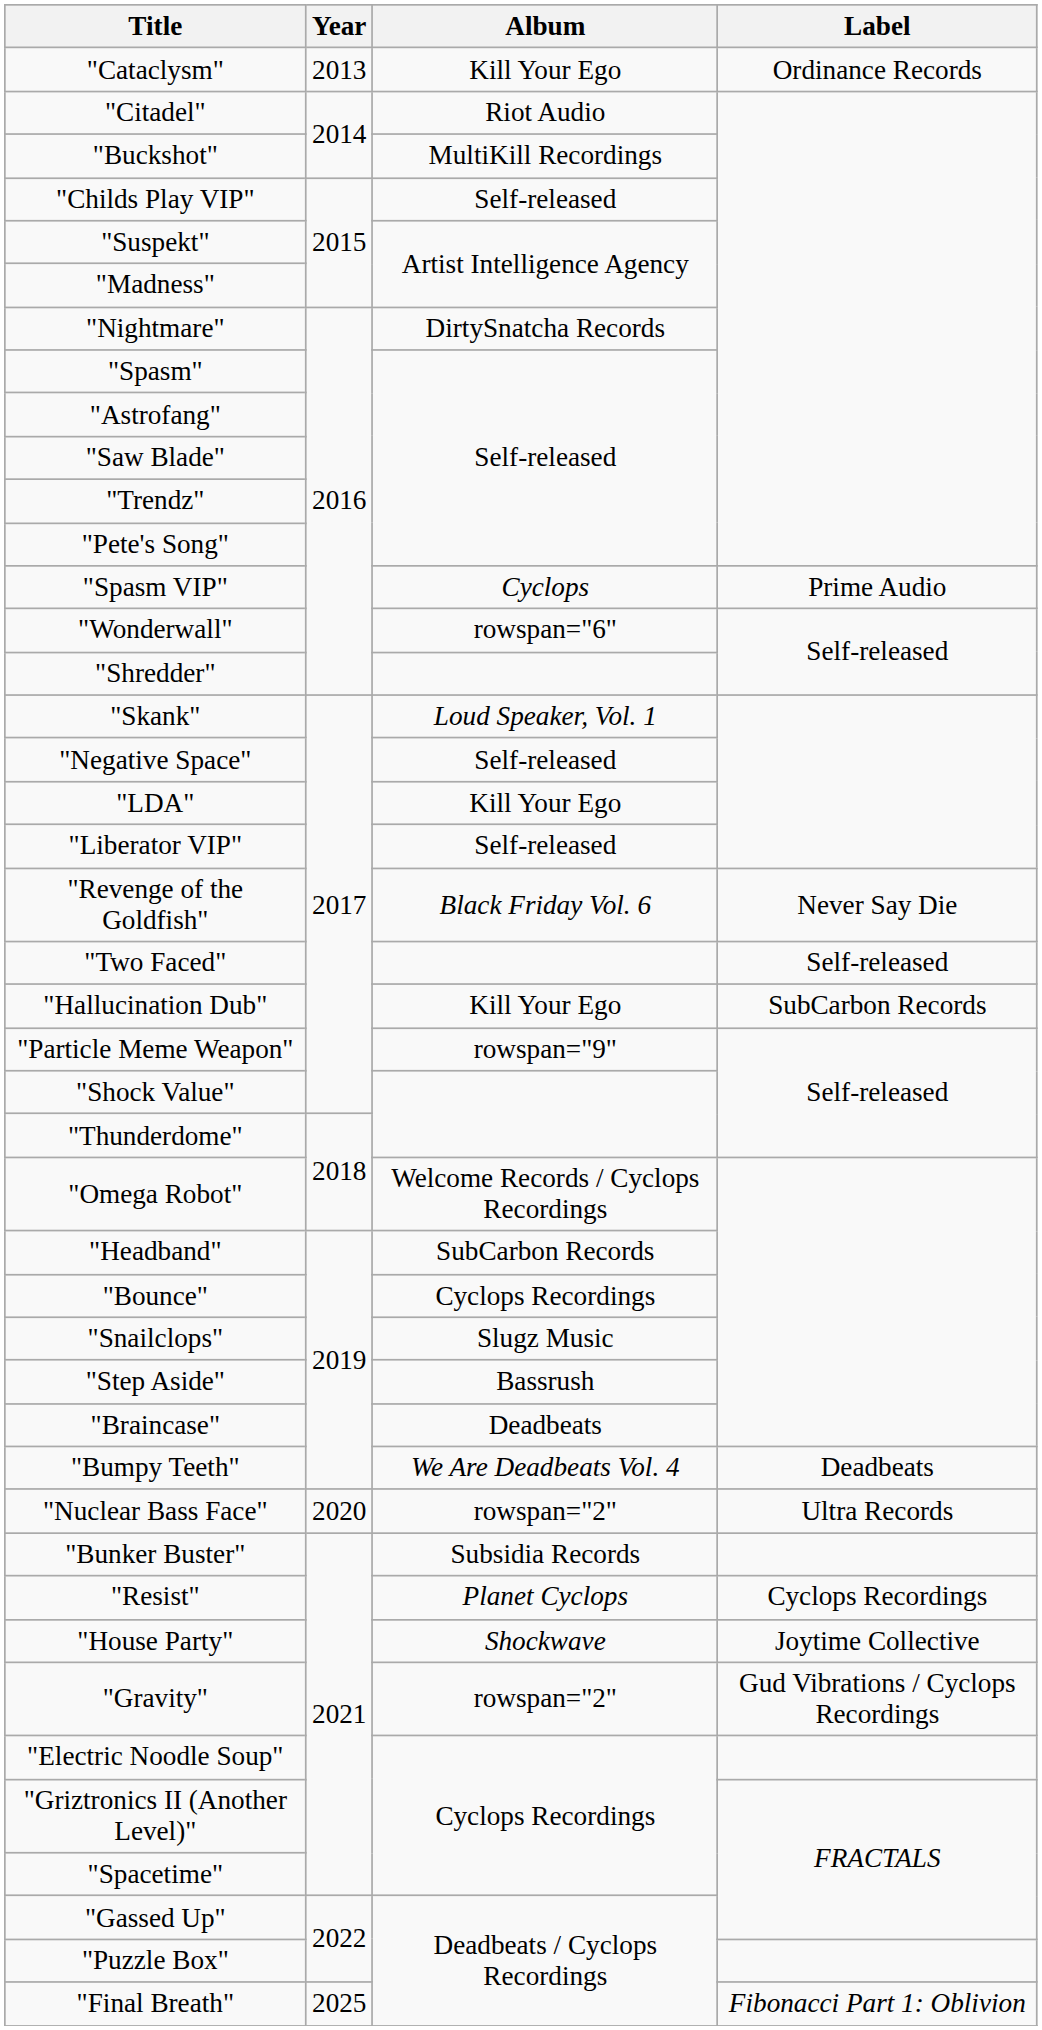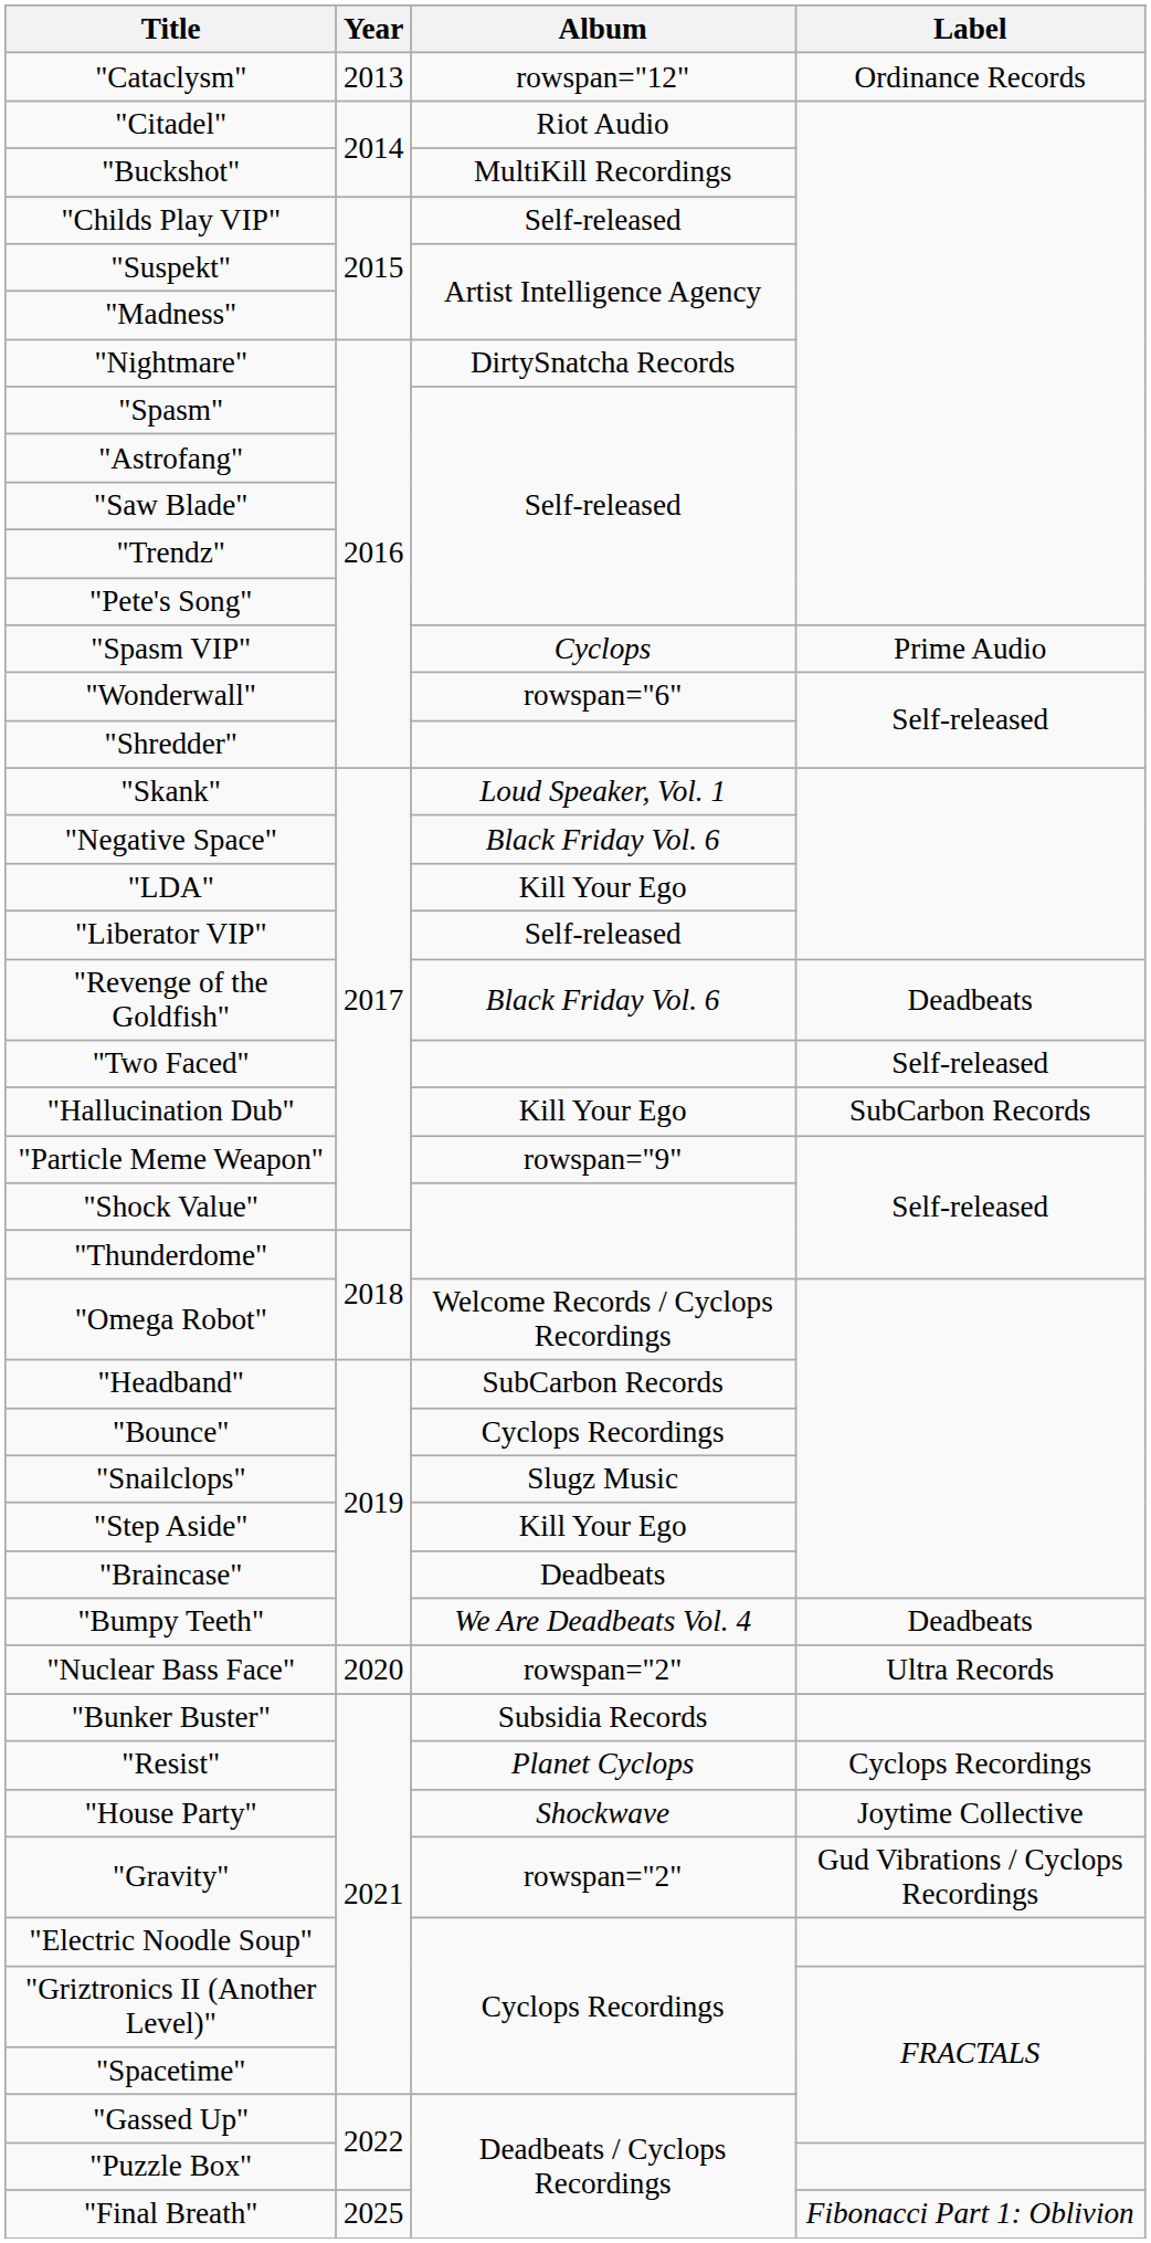"Cataclysm" | Album: Kill Your Ego -> rowspan="12"
"Negative Space" | Album: Self-released -> Black Friday Vol. 6
"Revenge of the Goldfish" | Label: Never Say Die -> Deadbeats
"Step Aside" | Album: Bassrush -> Kill Your Ego
